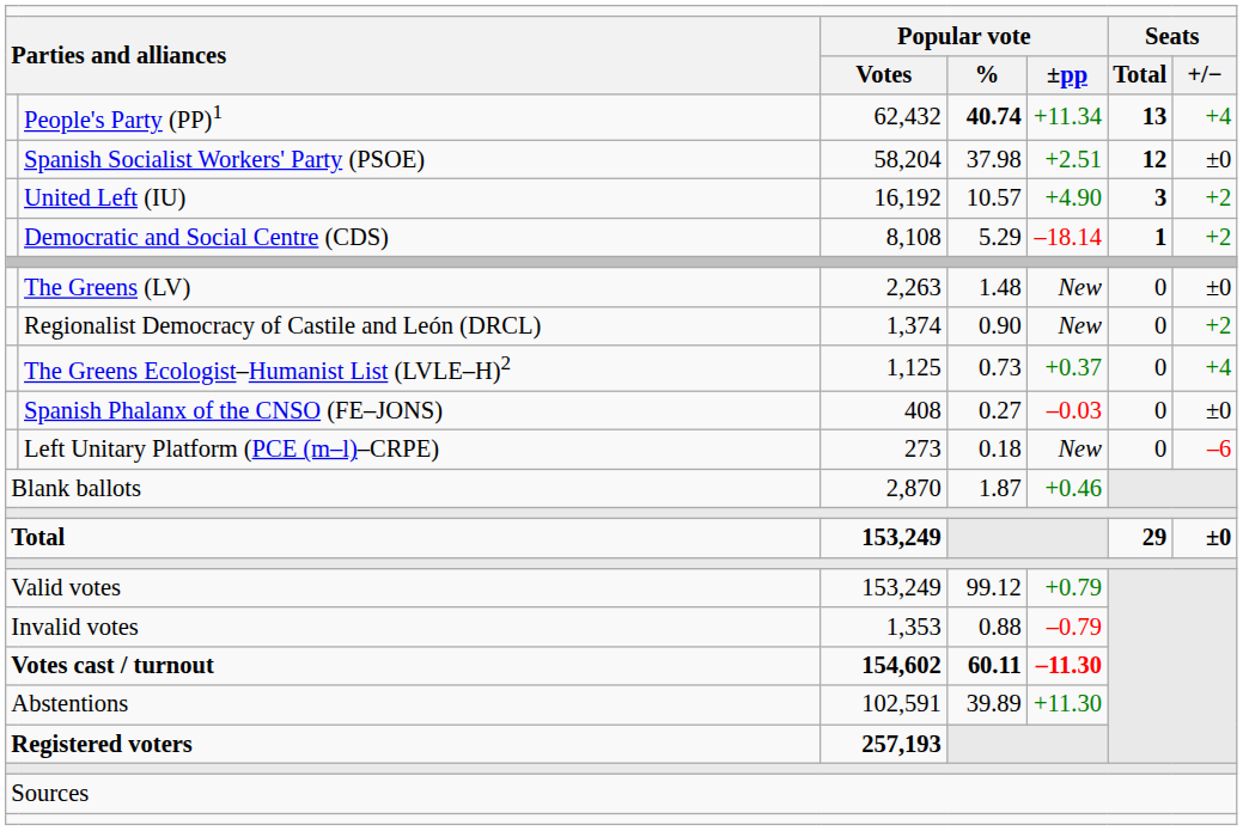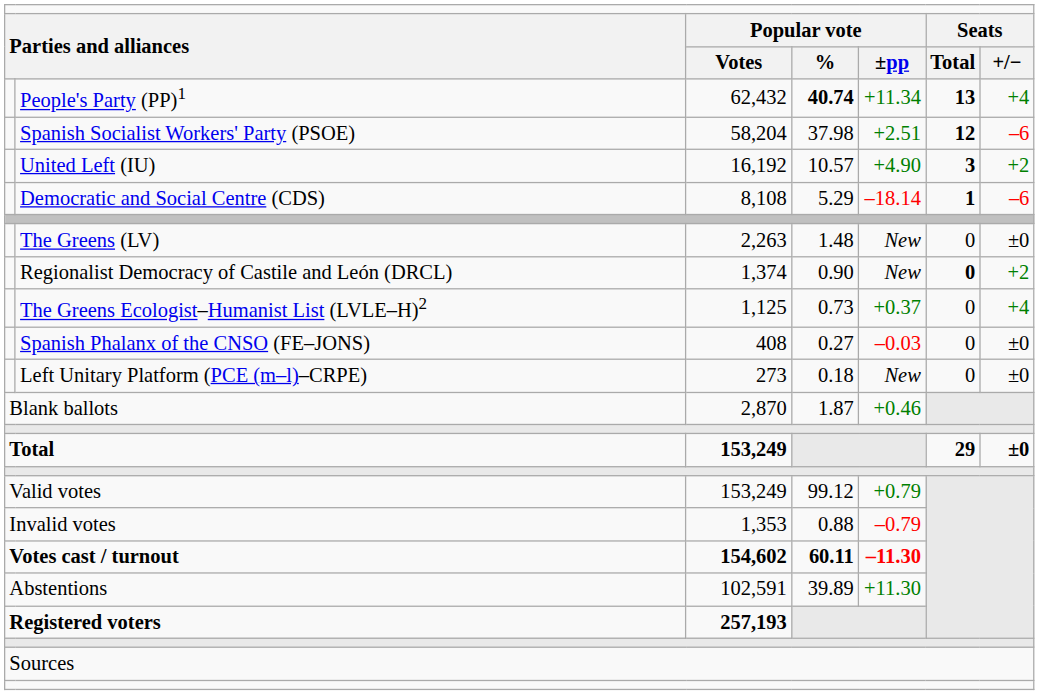Spanish Socialist Workers' Party (PSOE) | column 7: ±0 -> –6
Democratic and Social Centre (CDS) | column 7: +2 -> –6
Regionalist Democracy of Castile and León (DRCL) | column 6: normal -> bold
Left Unitary Platform (PCE (m–l)–CRPE) | column 7: –6 -> ±0
